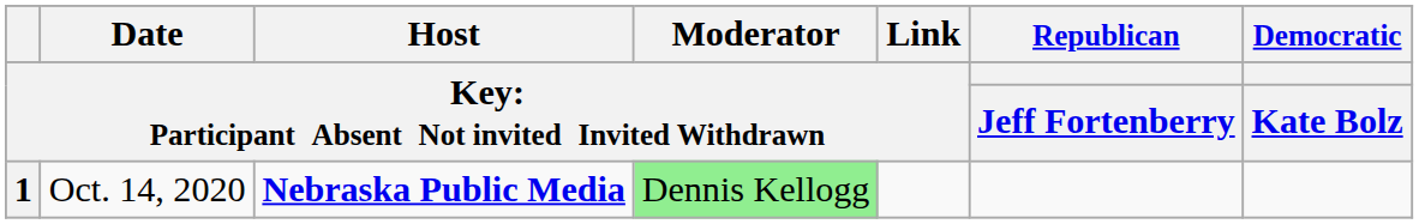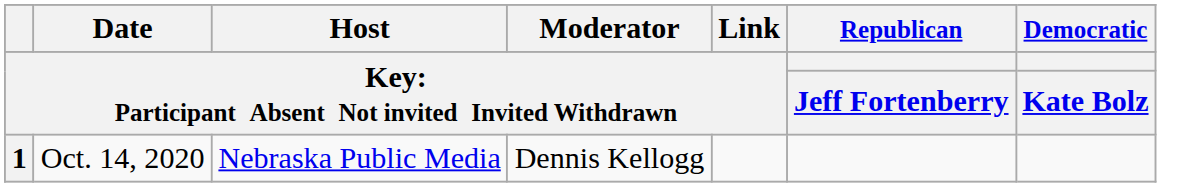1 | column 3: bold -> normal
1 | column 4: lightgreen background -> no background
